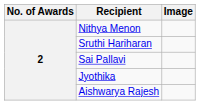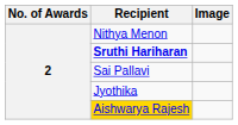Sruthi Hariharan | Recipient: normal -> bold
Aishwarya Rajesh | Recipient: no background -> gold background
